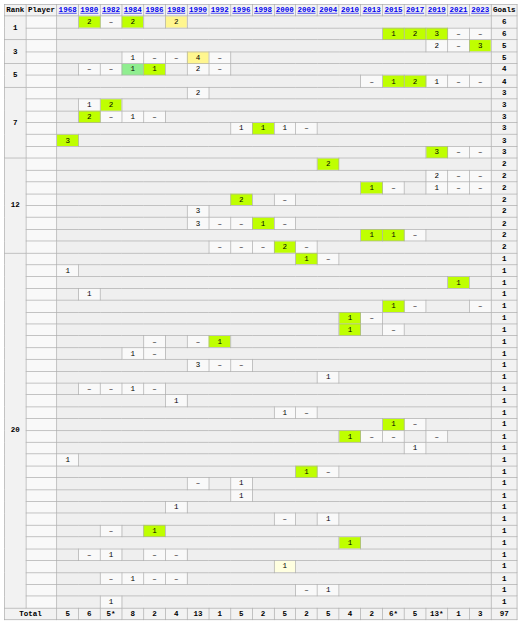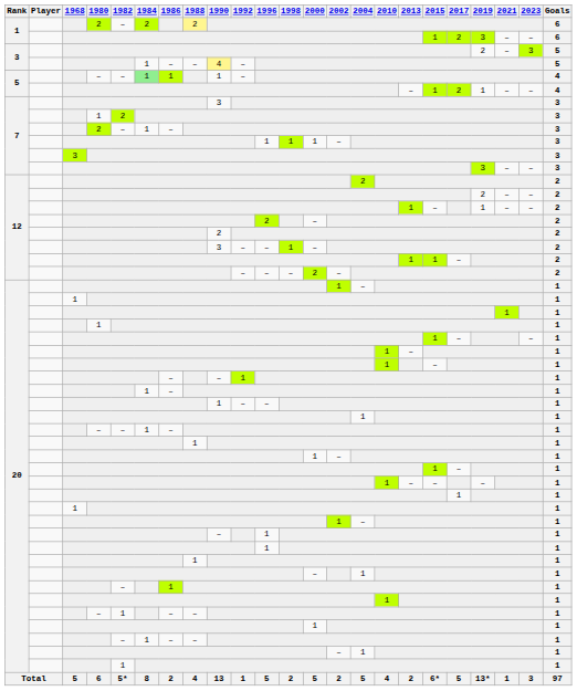row 6 | 1990: 2 -> 1
row 8 | 1990: 2 -> 3
row 18 | 1990: 3 -> 2
row 31 | 1990: 3 -> 1
row 48 | 2000: lightyellow background -> no background
